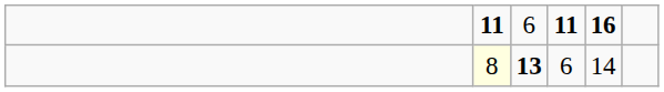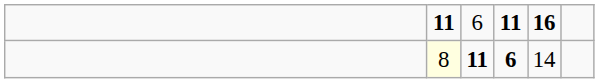row 2 | column 3: 13 -> 11
row 2 | column 4: normal -> bold
